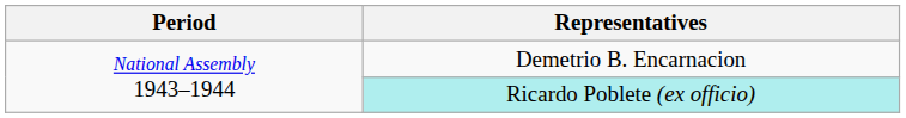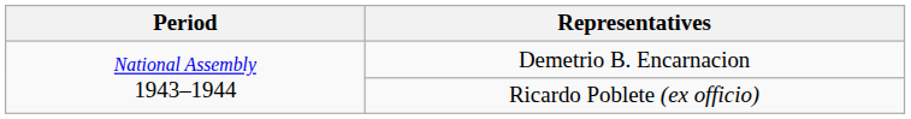Ricardo Poblete (ex officio) | Representatives: paleturquoise background -> no background
